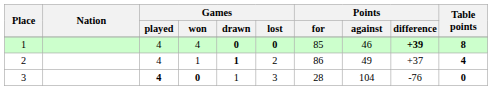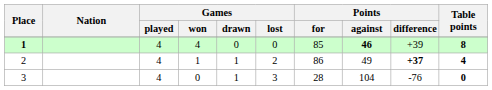row 3 | Place: normal -> bold
row 3 | Games / drawn: bold -> normal
row 3 | Games / lost: bold -> normal
row 3 | Points / against: normal -> bold
row 3 | Points / difference: bold -> normal
row 4 | Games / drawn: bold -> normal
row 4 | Points / difference: normal -> bold
row 5 | Games / played: bold -> normal
row 5 | Games / won: bold -> normal
